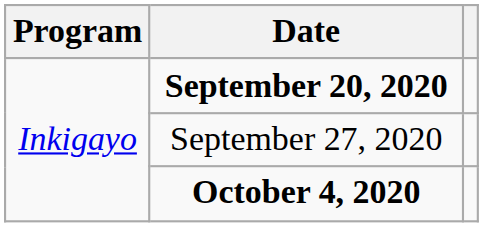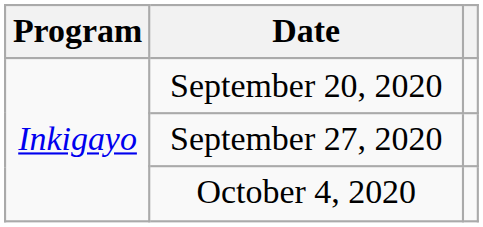September 20, 2020 | Date: bold -> normal
October 4, 2020 | Date: bold -> normal
